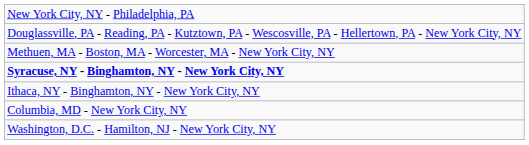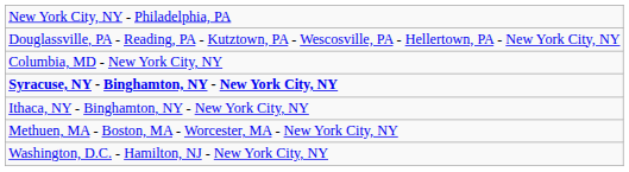row 3 | column 1: Methuen, MA - Boston, MA - Worcester, MA - New York City, NY -> Columbia, MD - New York City, NY
row 6 | column 1: Columbia, MD - New York City, NY -> Methuen, MA - Boston, MA - Worcester, MA - New York City, NY
